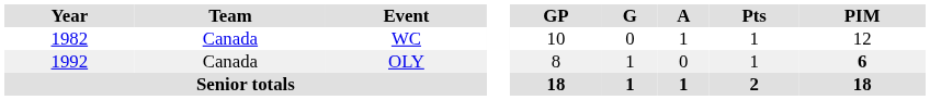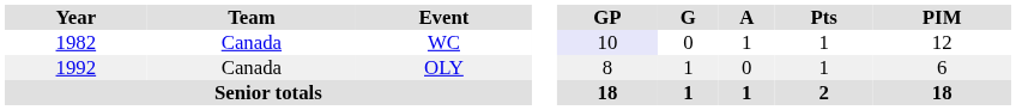WC | GP: no background -> lavender background
OLY | PIM: bold -> normal
